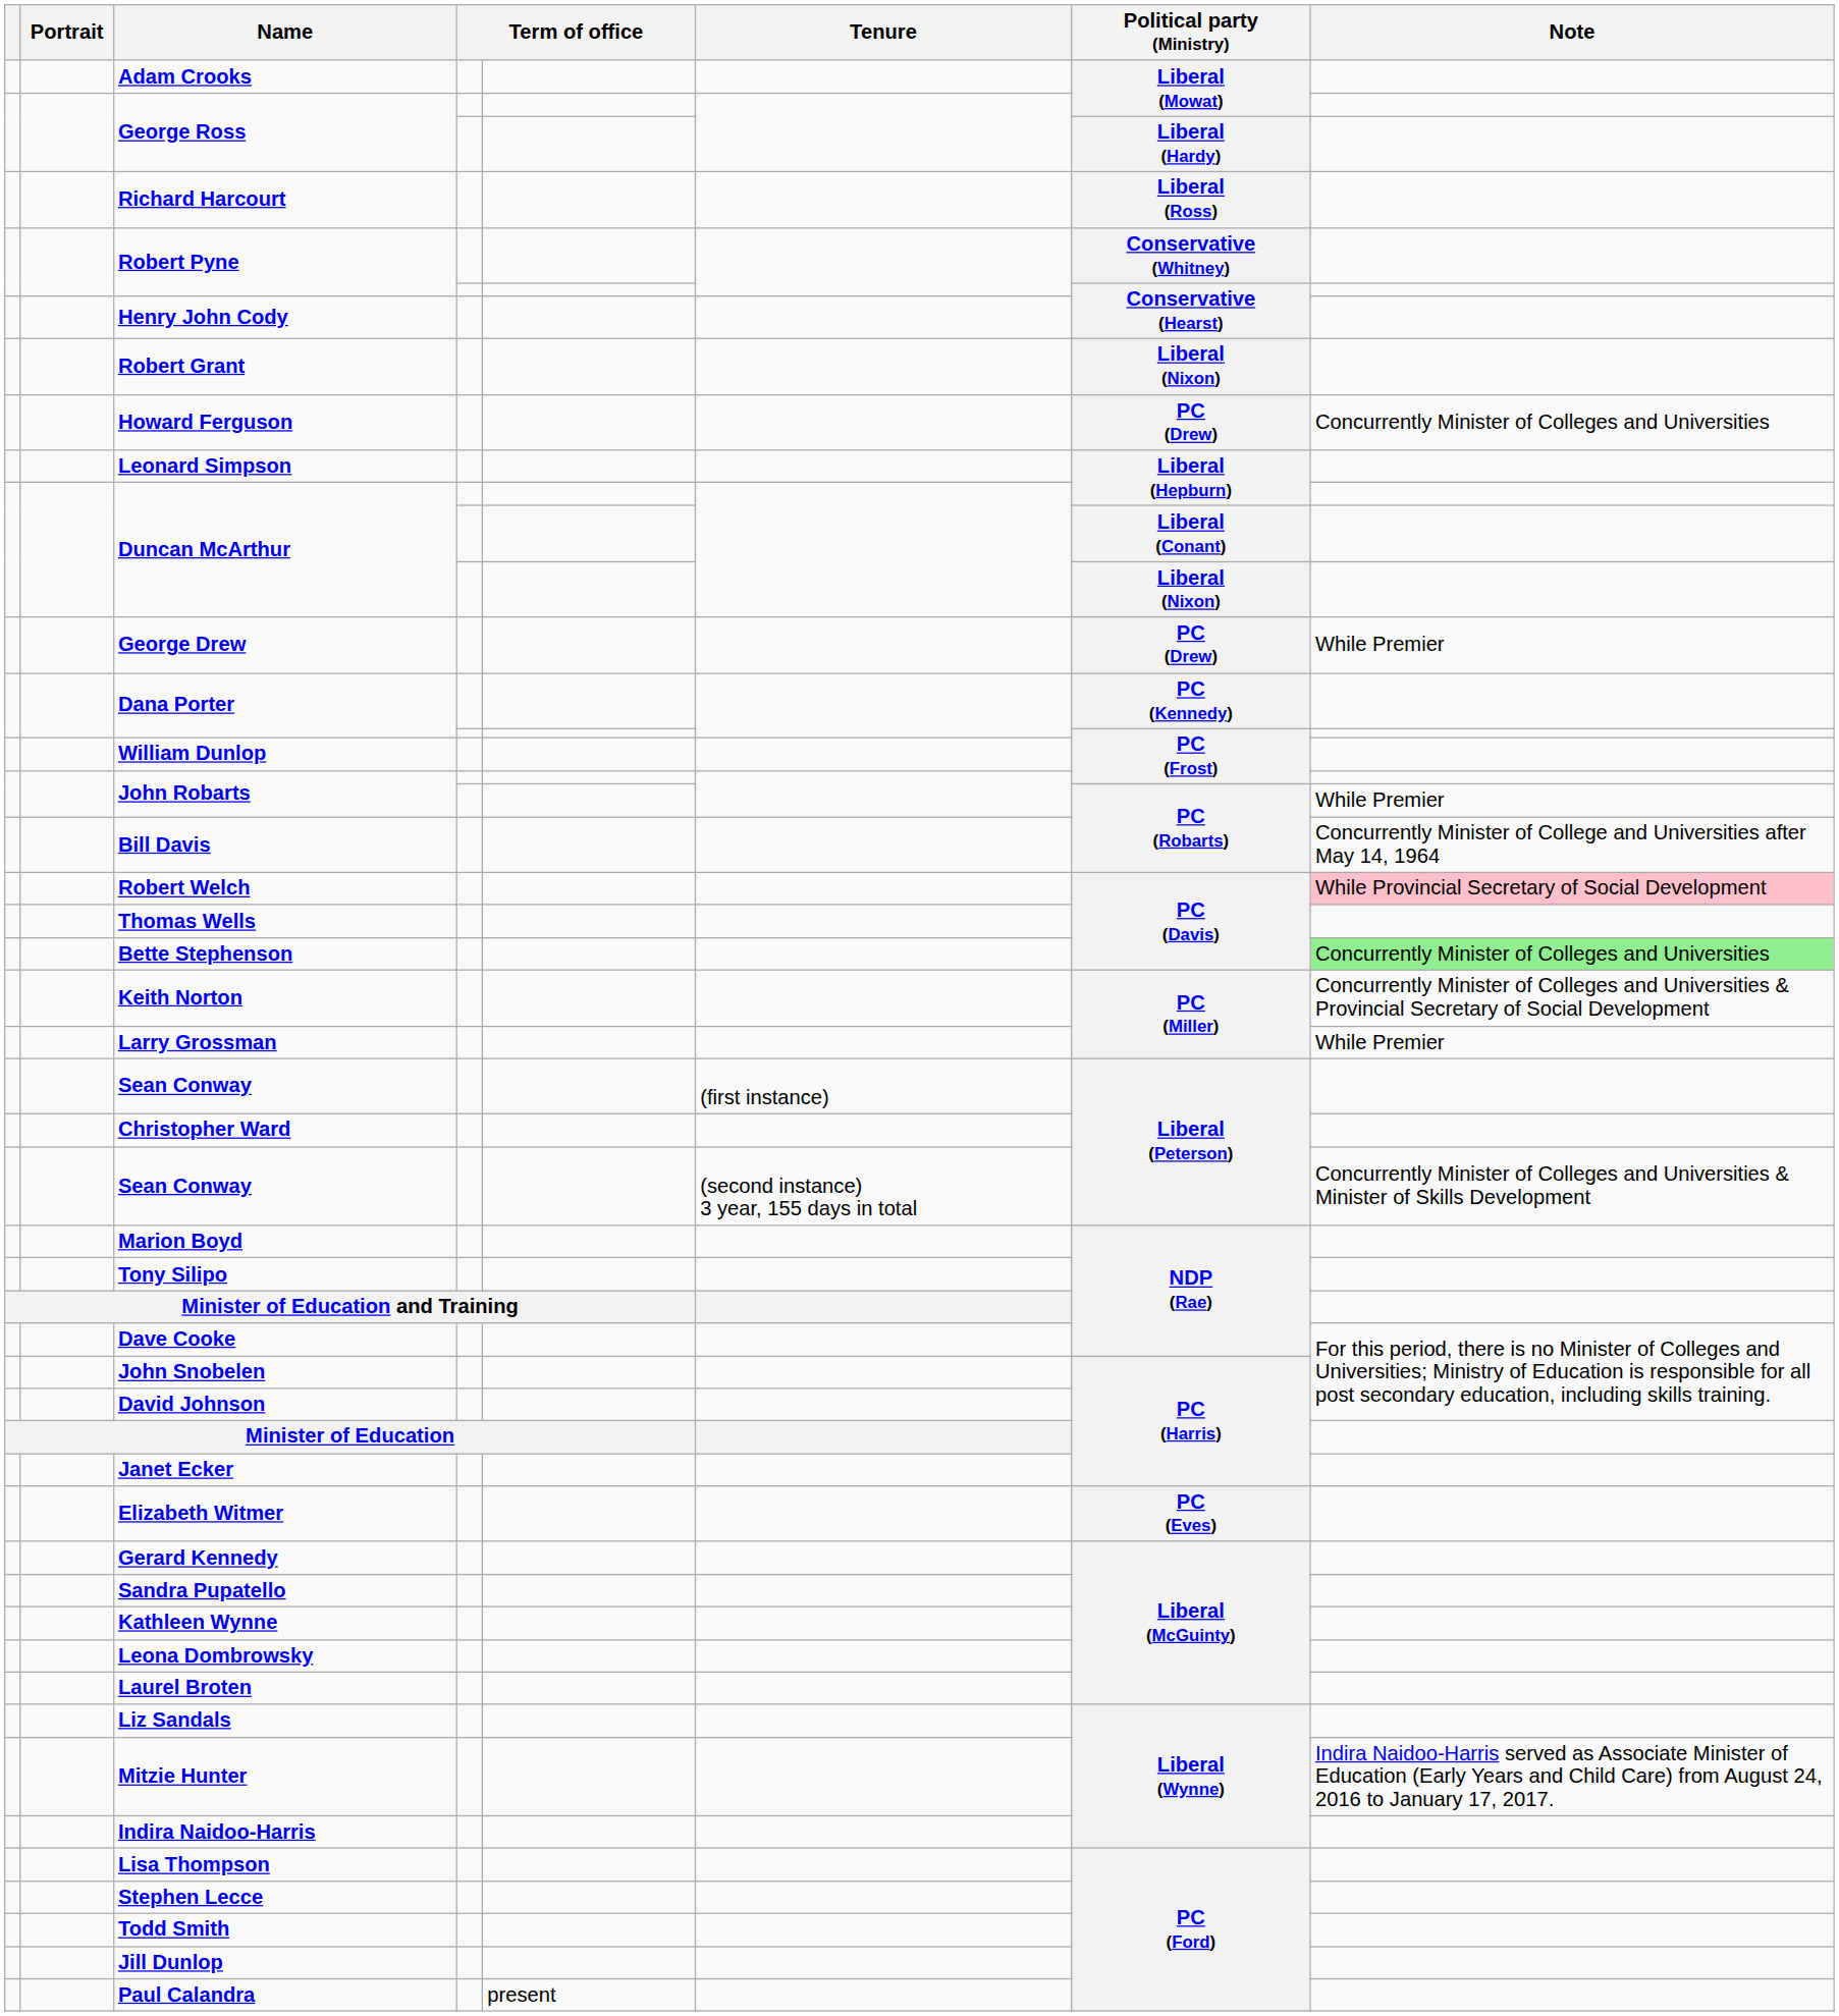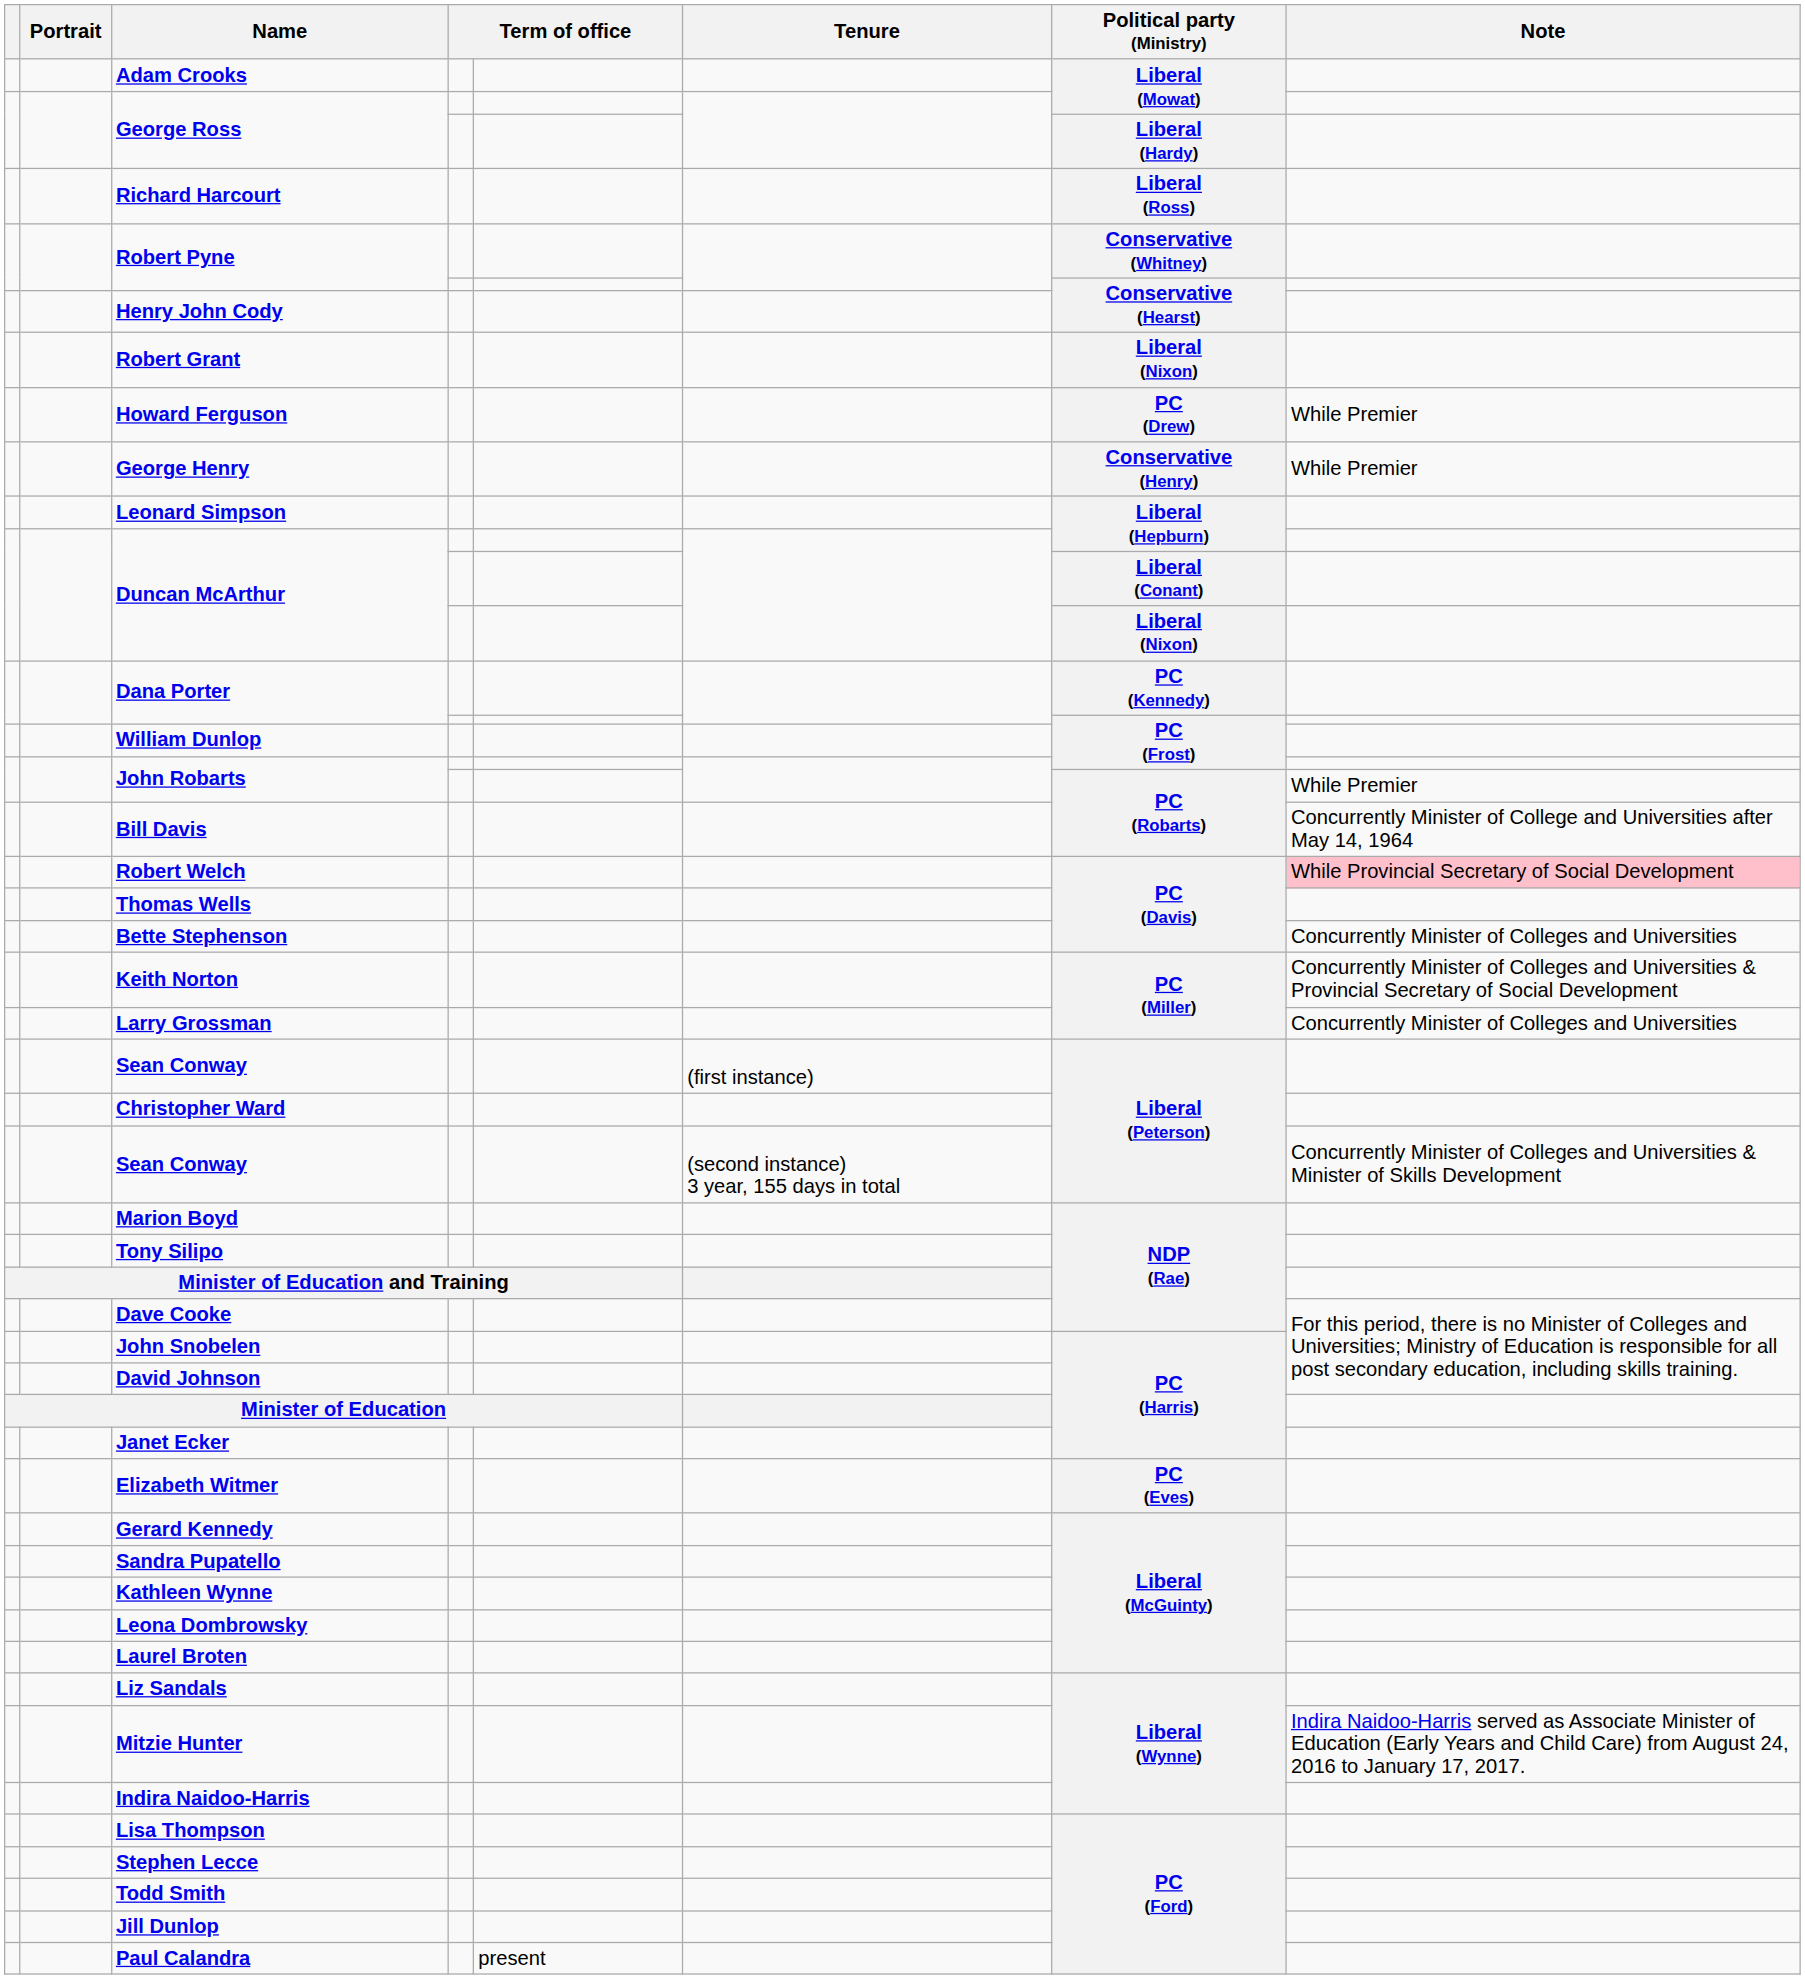Howard Ferguson | Note: Concurrently Minister of Colleges and Universities -> While Premier
+ row: George Henry | Conservative (Henry) | While Premier
- row: George Drew | PC (Drew) | While Premier
Bette Stephenson | Note: lightgreen background -> no background
Larry Grossman | Note: While Premier -> Concurrently Minister of Colleges and Universities
